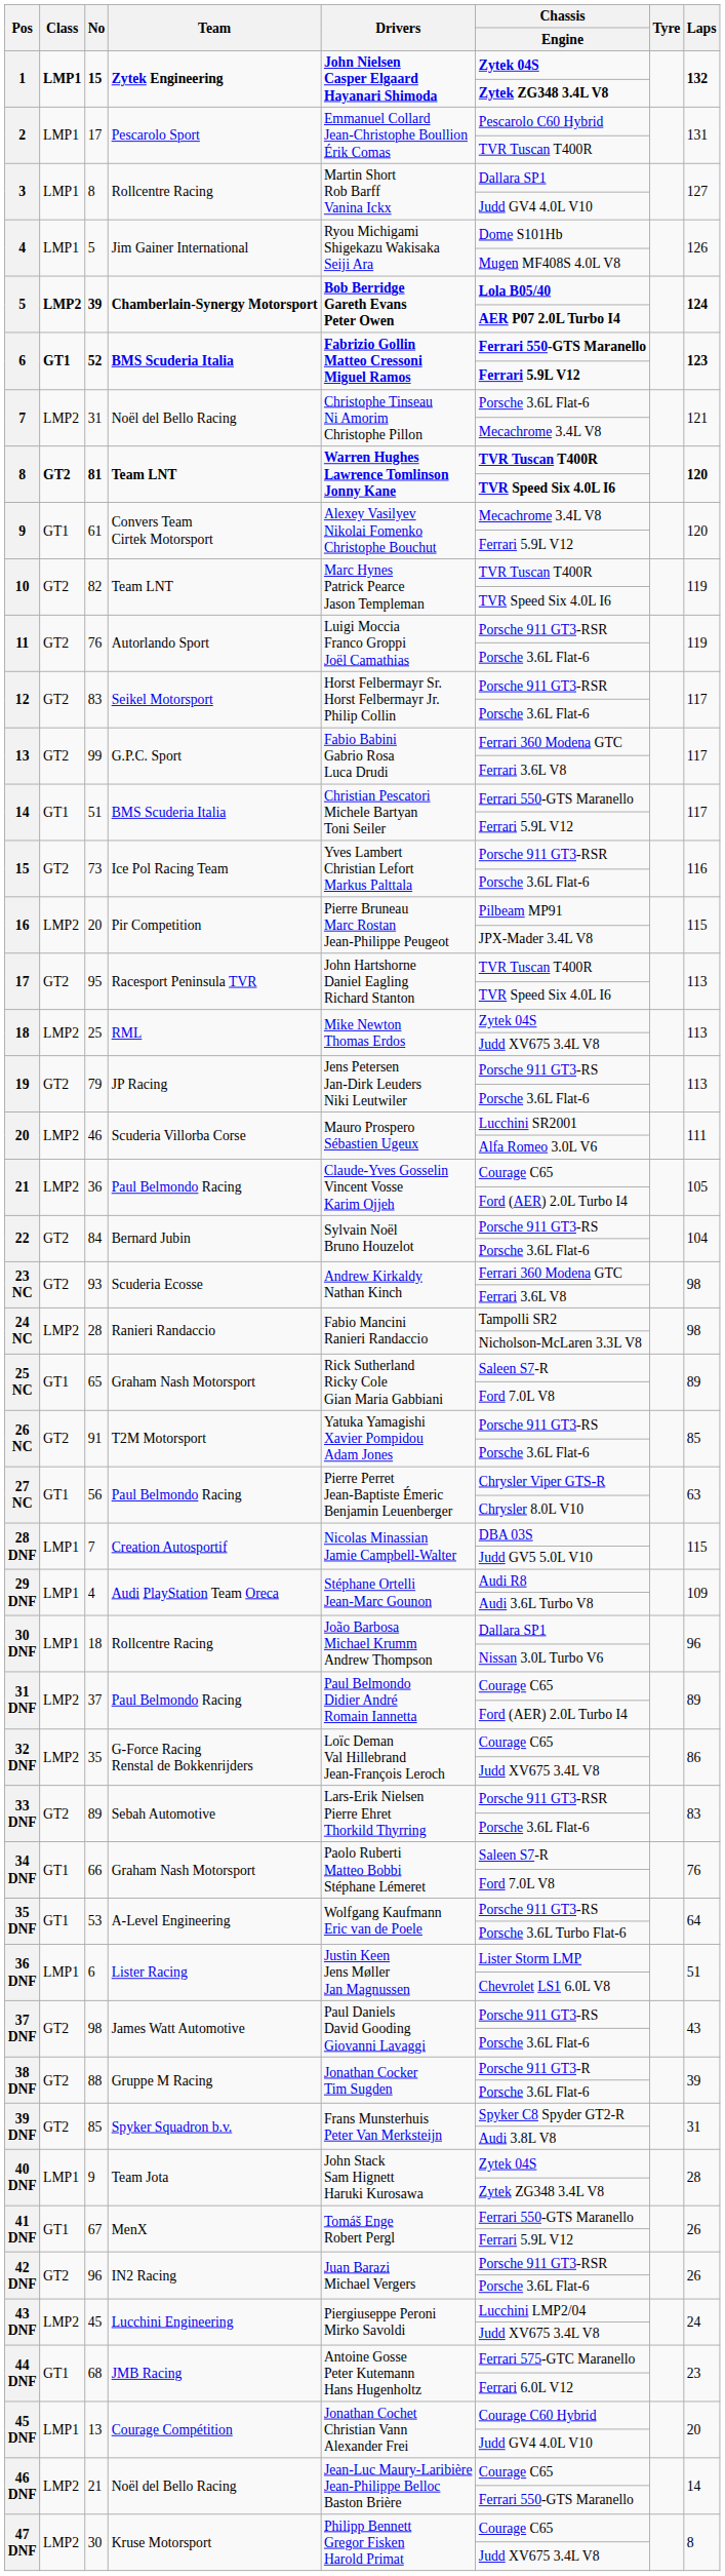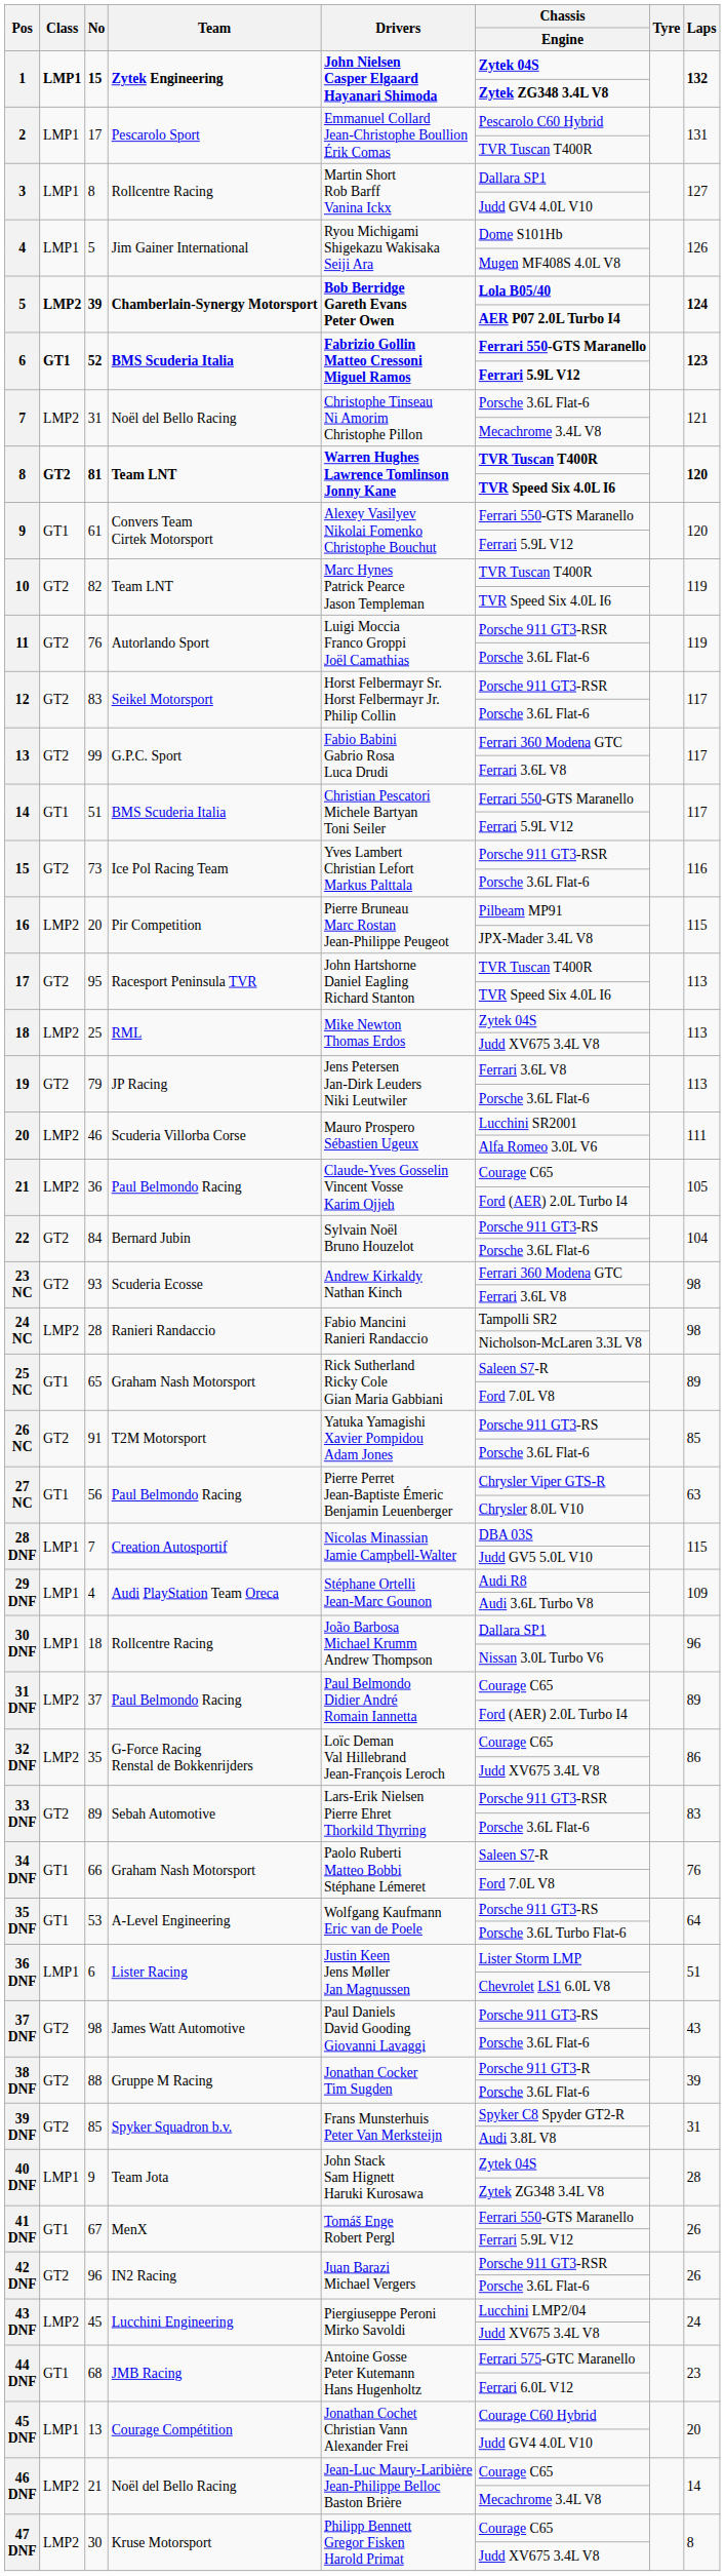row 19 | Chassis / Engine: Mecachrome 3.4L V8 -> Ferrari 550-GTS Maranello
row 39 | Chassis / Engine: Porsche 911 GT3-RS -> Ferrari 3.6L V8
row 94 | Chassis / Engine: Ferrari 550-GTS Maranello -> Mecachrome 3.4L V8
